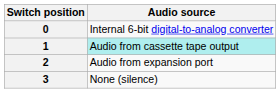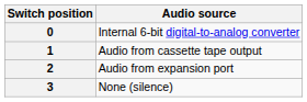1 | Audio source: paleturquoise background -> no background
